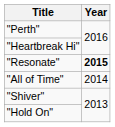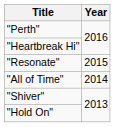"Resonate" | Year: bold -> normal
